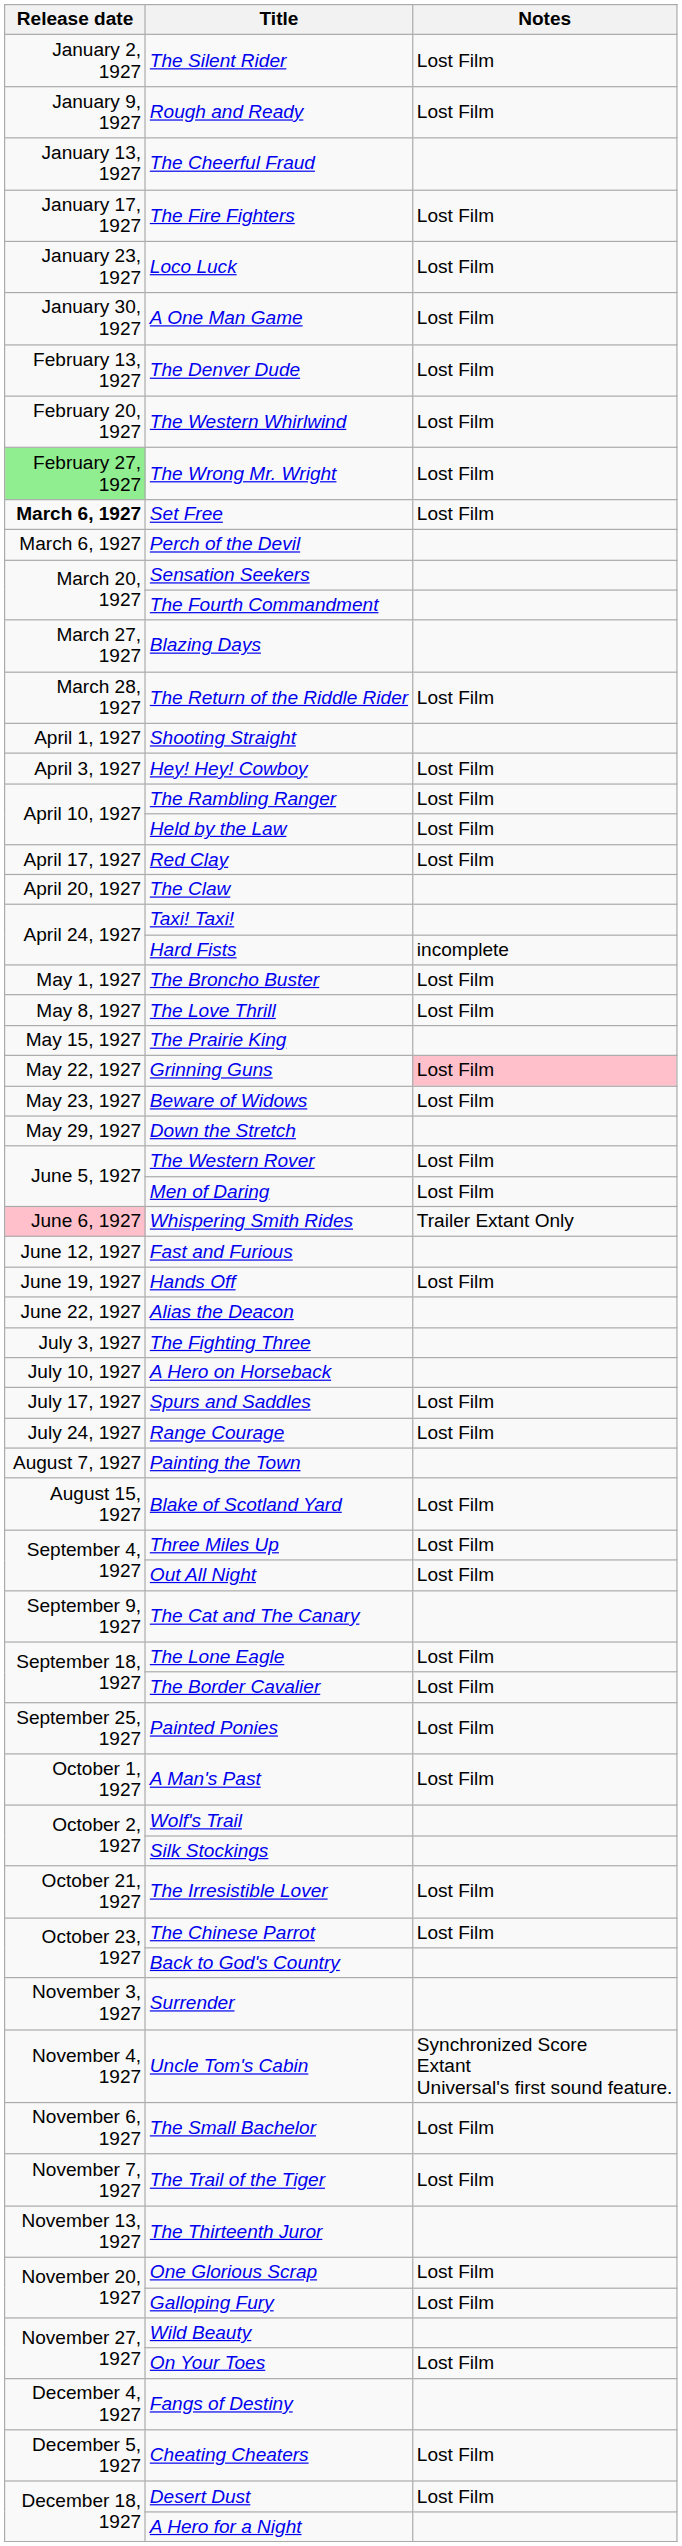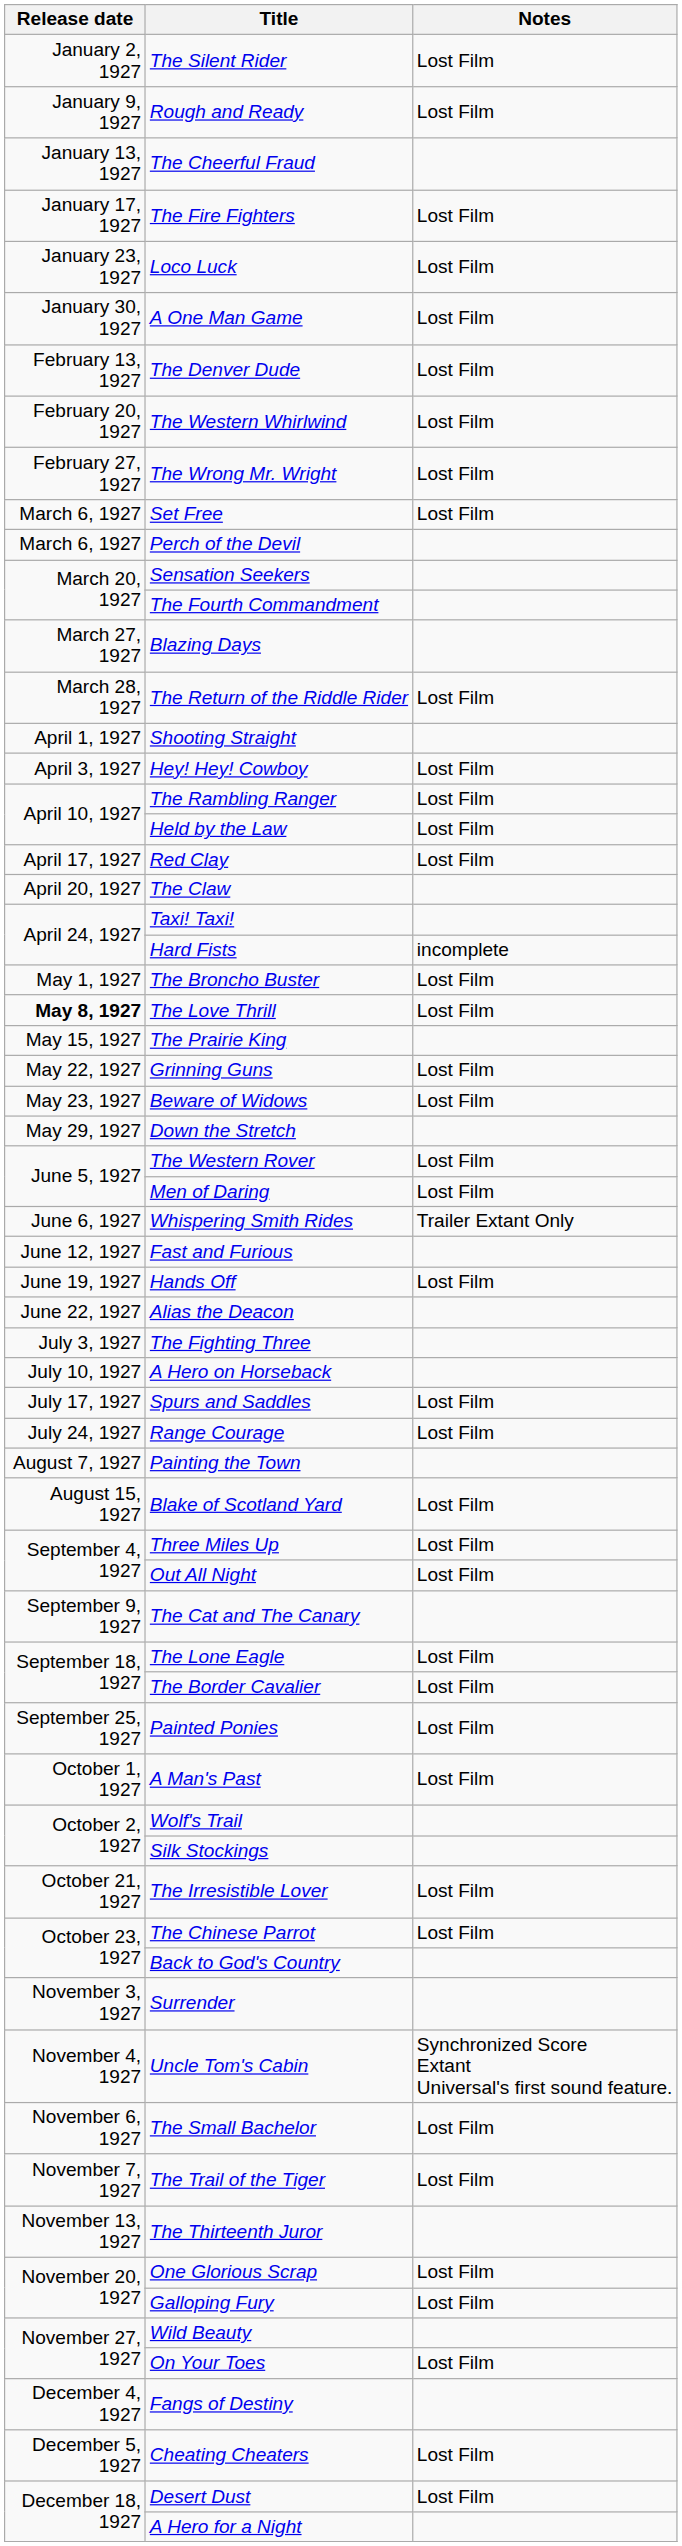The Wrong Mr. Wright | Release date: lightgreen background -> no background
Set Free | Release date: bold -> normal
The Love Thrill | Release date: normal -> bold
Grinning Guns | Notes: pink background -> no background
Whispering Smith Rides | Release date: pink background -> no background
